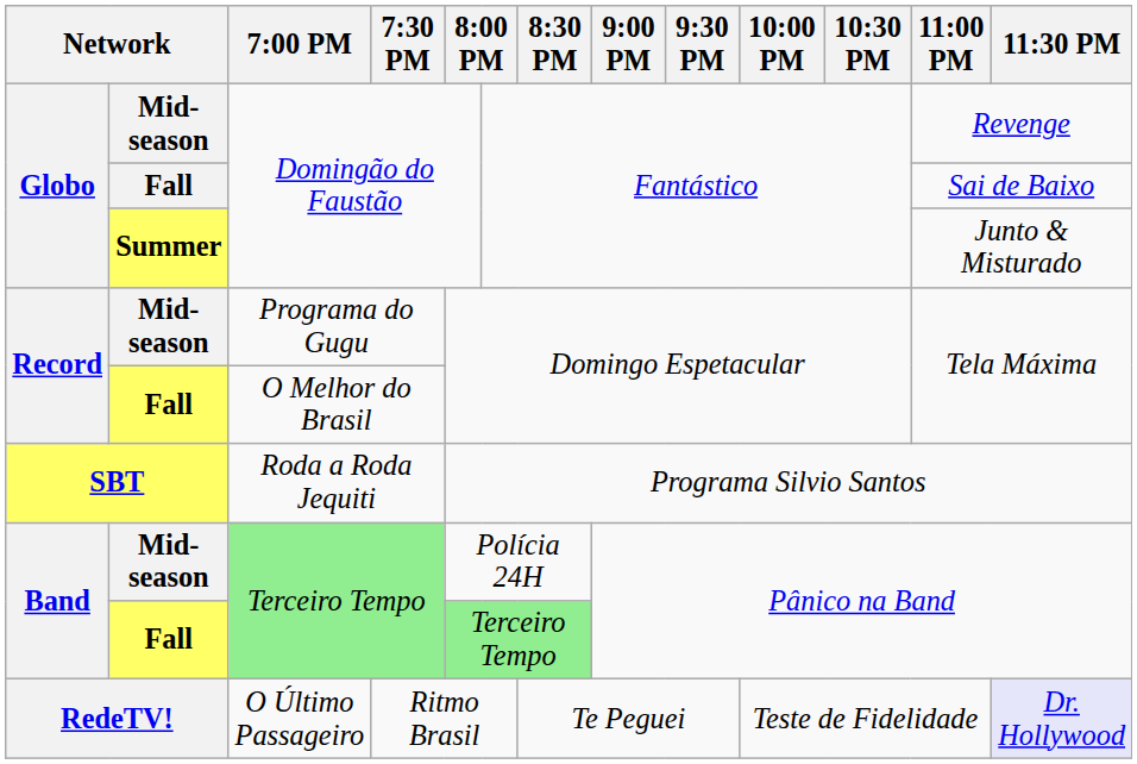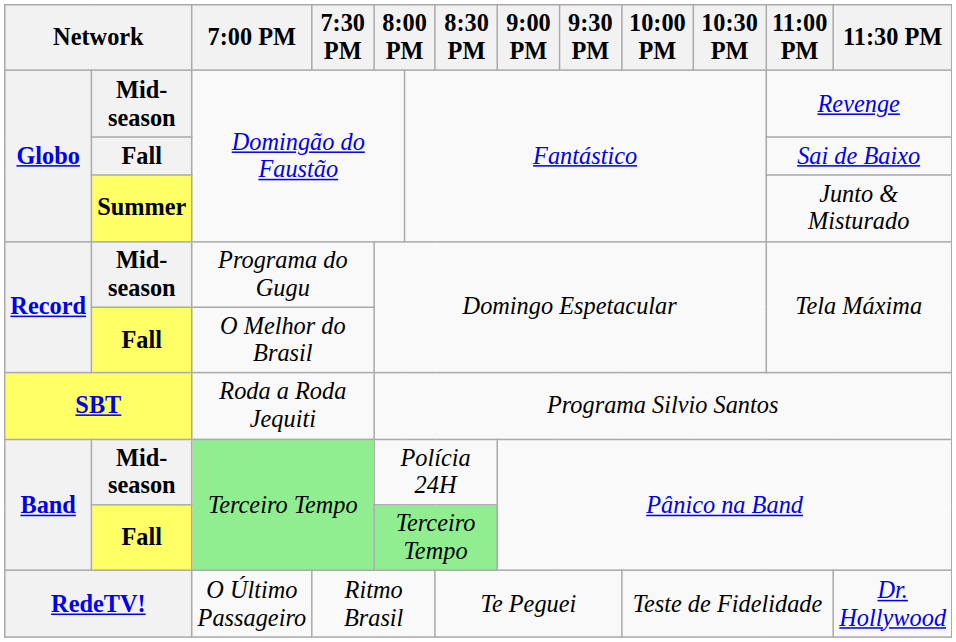O Último Passageiro | 11:30 PM: lavender background -> no background
